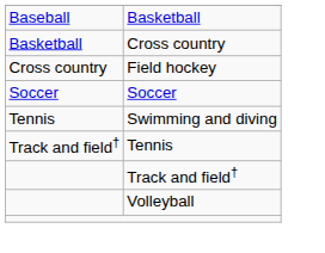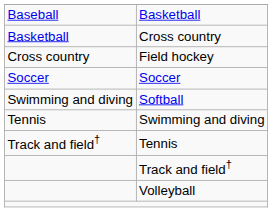+ row: Swimming and diving | Softball
